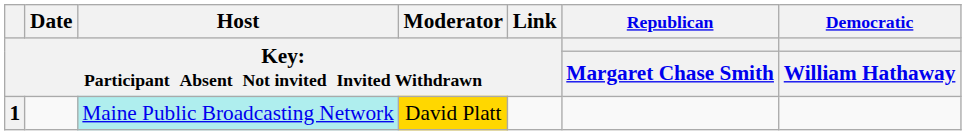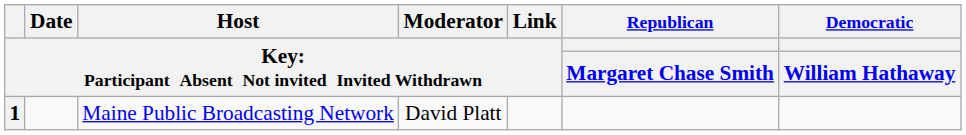1 | column 3: paleturquoise background -> no background
1 | column 4: gold background -> no background
